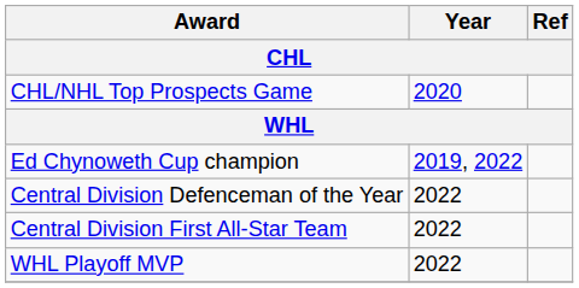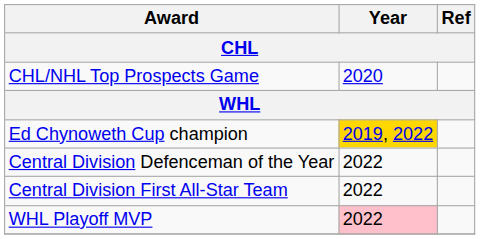Ed Chynoweth Cup champion | Year: no background -> gold background
WHL Playoff MVP | Year: no background -> pink background
